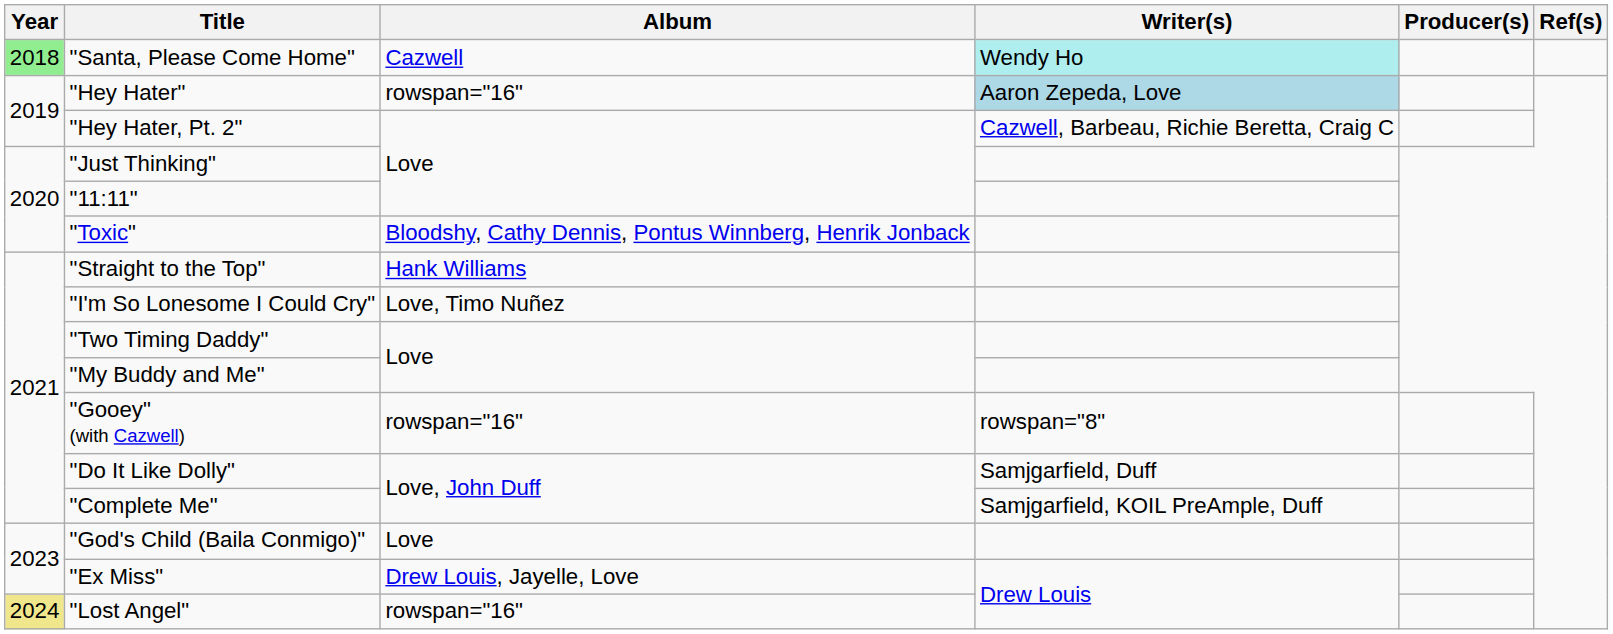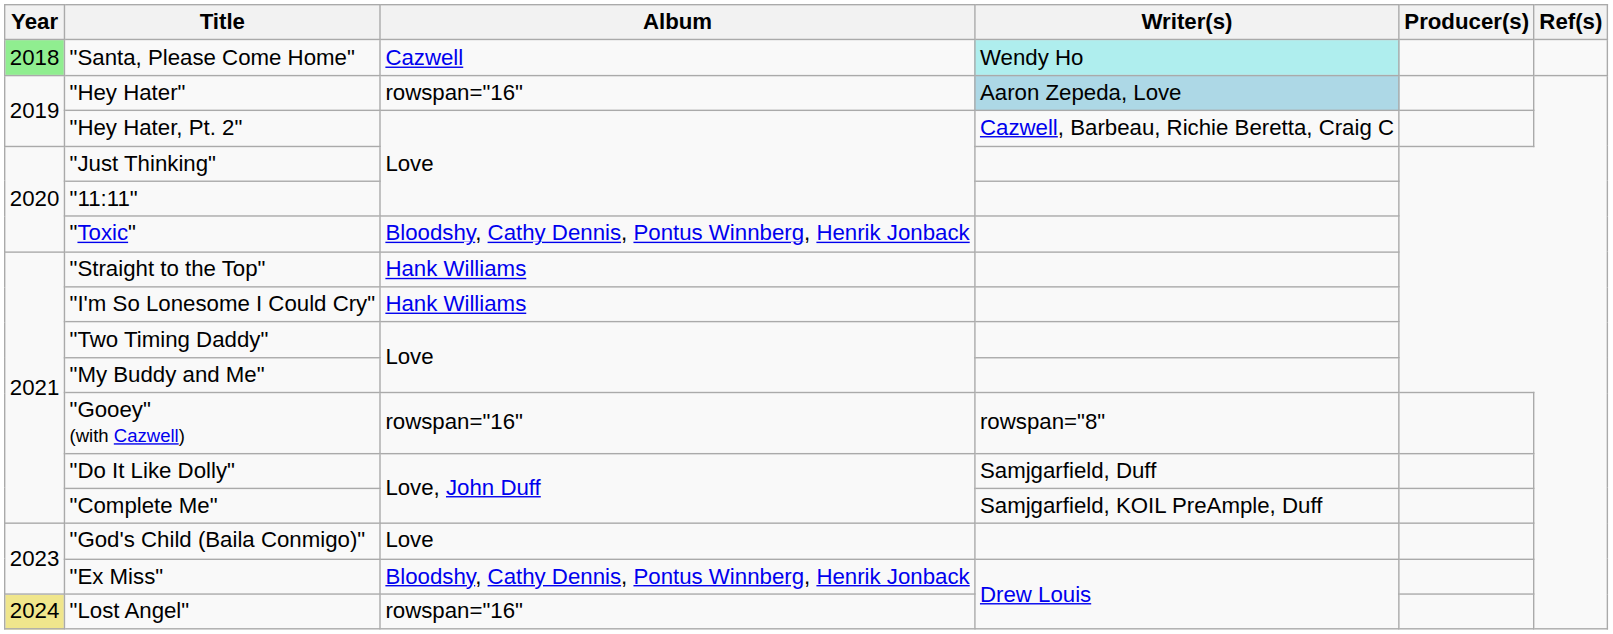"I'm So Lonesome I Could Cry" | Album: Love, Timo Nuñez -> Hank Williams
"Ex Miss" | Album: Drew Louis, Jayelle, Love -> Bloodshy, Cathy Dennis, Pontus Winnberg, Henrik Jonback
